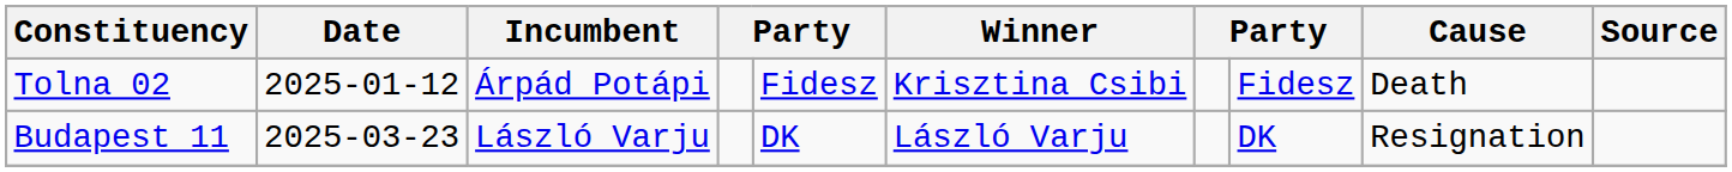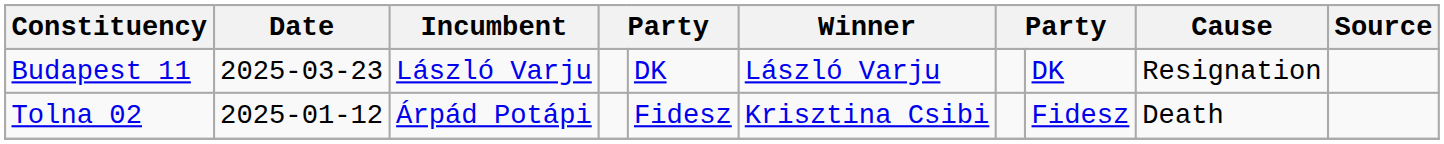rows swapped: Budapest 11 <-> Tolna 02
